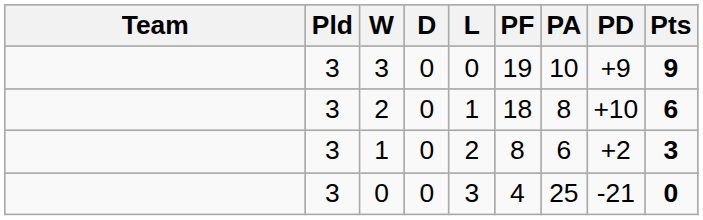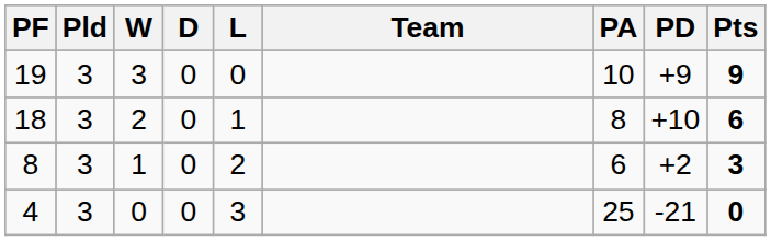columns swapped: Team <-> PF
